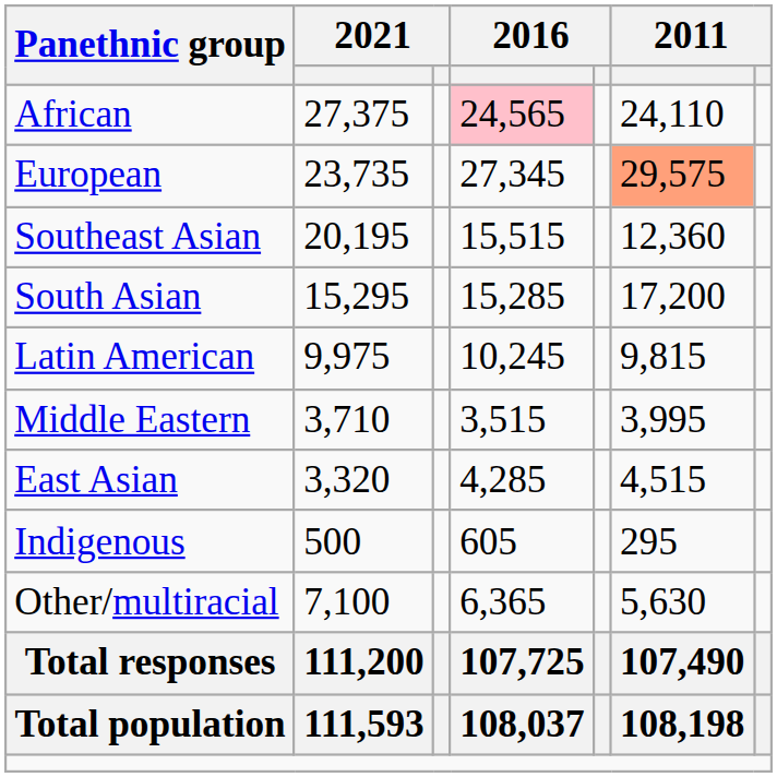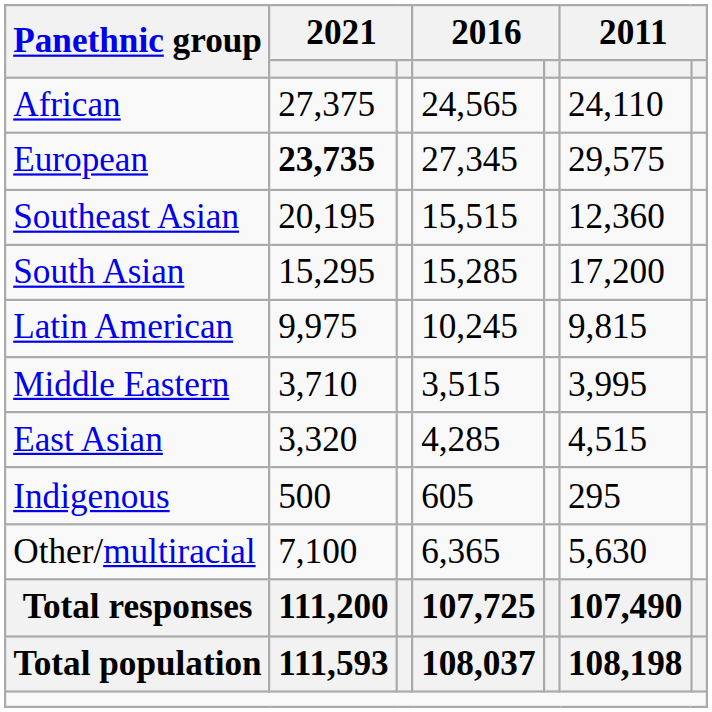African | column 4: pink background -> no background
European | column 2: normal -> bold
European | column 6: lightsalmon background -> no background
